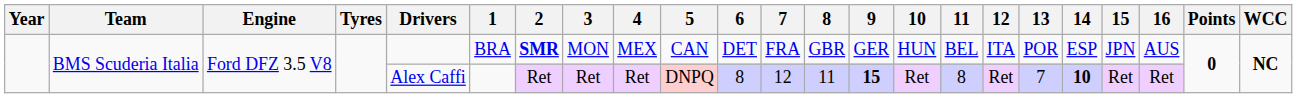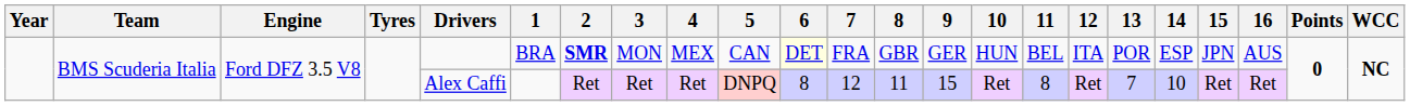row 2 | 6: no background -> lightyellow background
row 3 | 9: bold -> normal
row 3 | 14: bold -> normal
